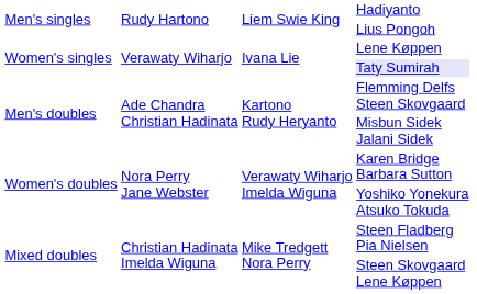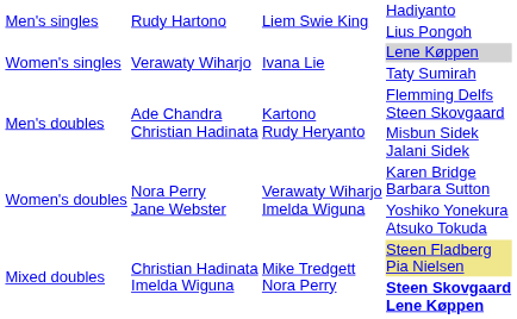Lene Køppen | column 4: no background -> lightgrey background
Taty Sumirah | column 4: lavender background -> no background
Steen Fladberg Pia Nielsen | column 4: no background -> khaki background
Steen Skovgaard Lene Køppen | column 4: normal -> bold
